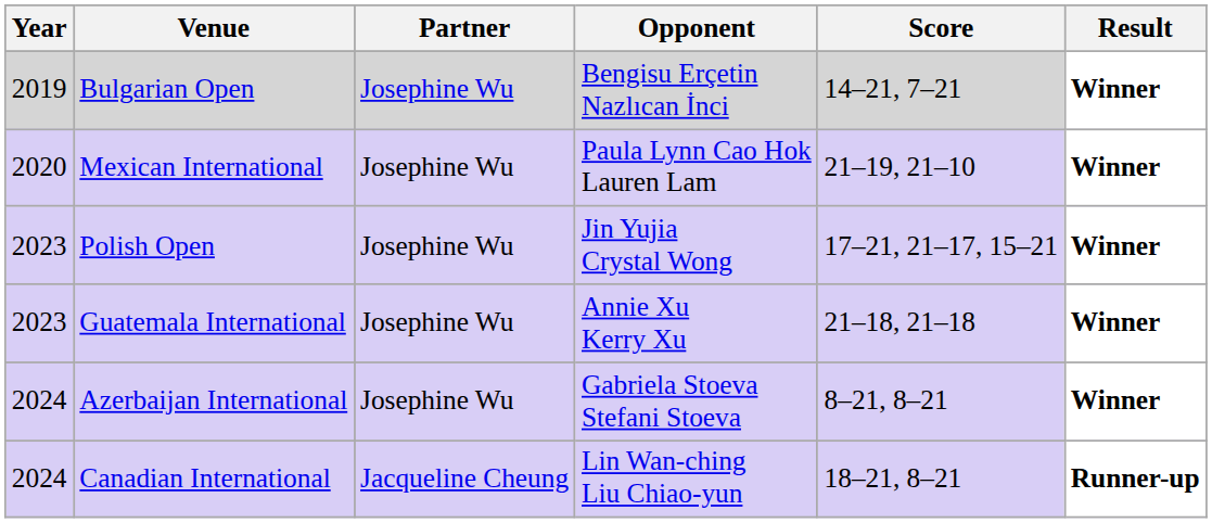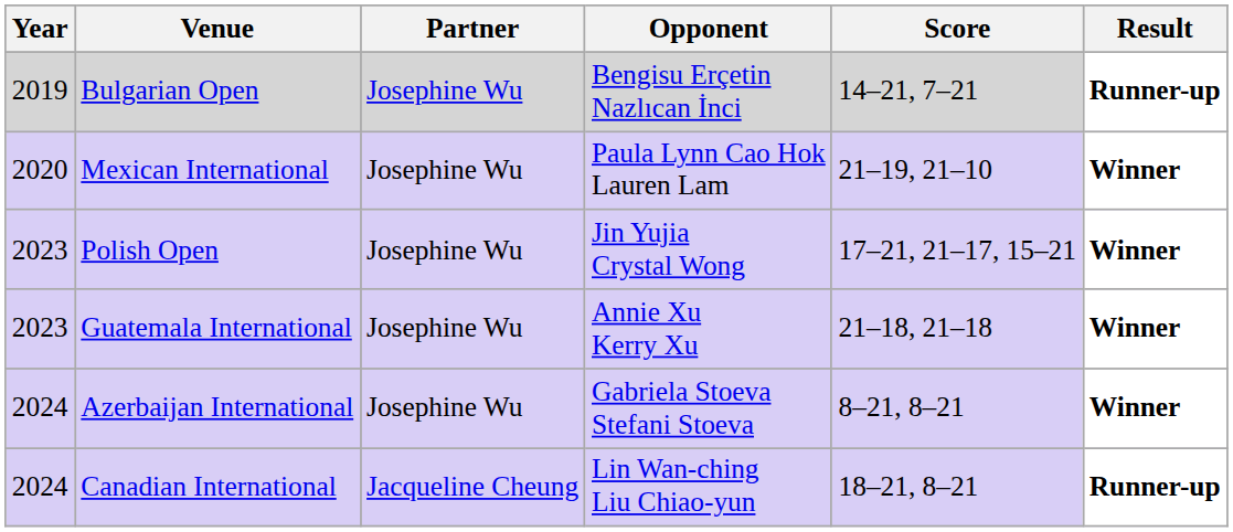Bulgarian Open | Result: Winner -> Runner-up
